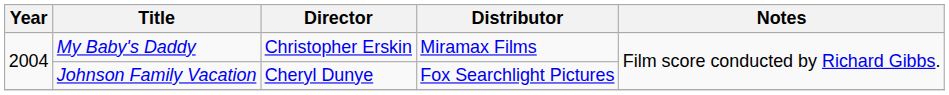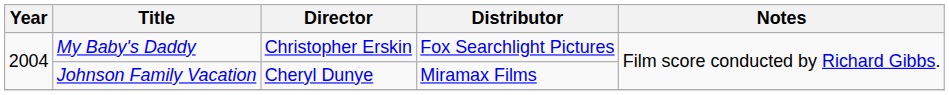My Baby's Daddy | Distributor: Miramax Films -> Fox Searchlight Pictures
Johnson Family Vacation | Distributor: Fox Searchlight Pictures -> Miramax Films
